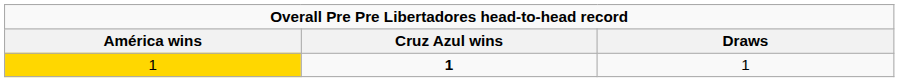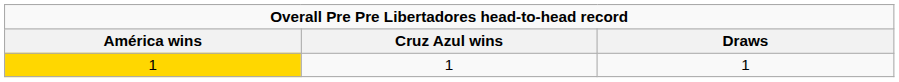row 3 | Cruz Azul wins: bold -> normal
